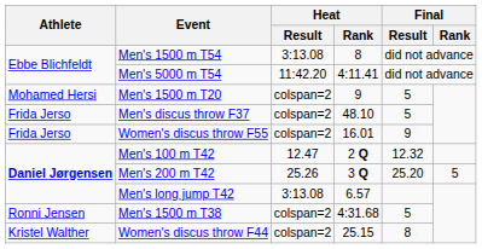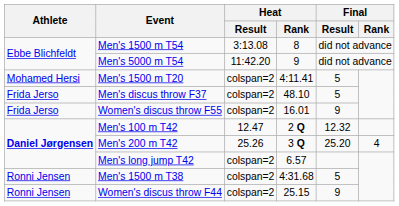Men's 5000 m T54 | Heat / Rank: 4:11.41 -> 9
Men's 1500 m T20 | Heat / Rank: 9 -> 4:11.41
Men's 200 m T42 | Final / Rank: 5 -> 4
Men's long jump T42 | Heat / Result: 3:13.08 -> colspan=2
Women's discus throw F44 | Athlete: Kristel Walther -> Ronni Jensen
Women's discus throw F44 | Final / Result: 8 -> 9
